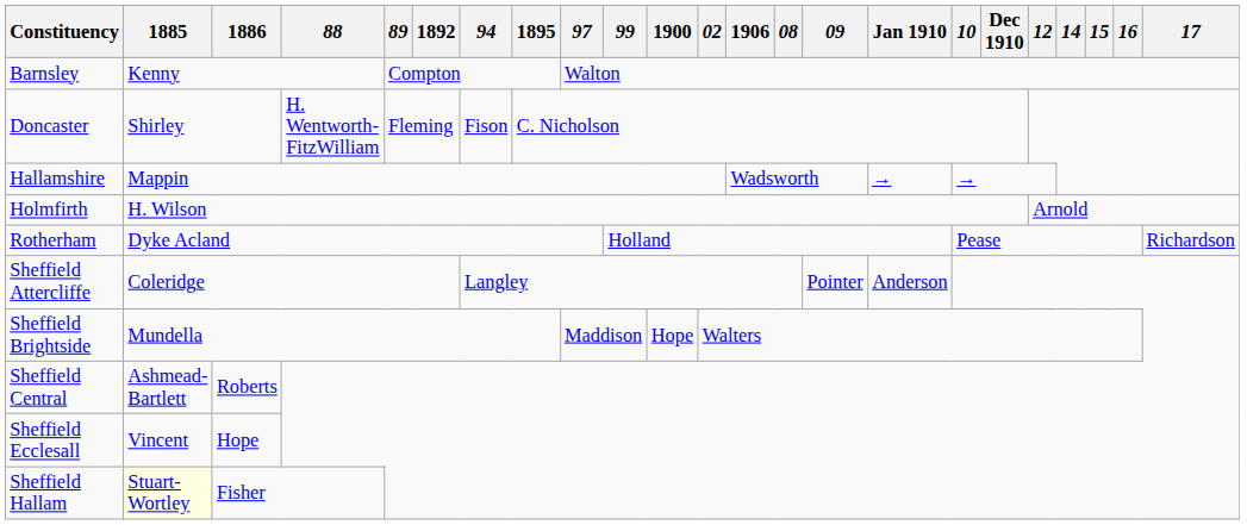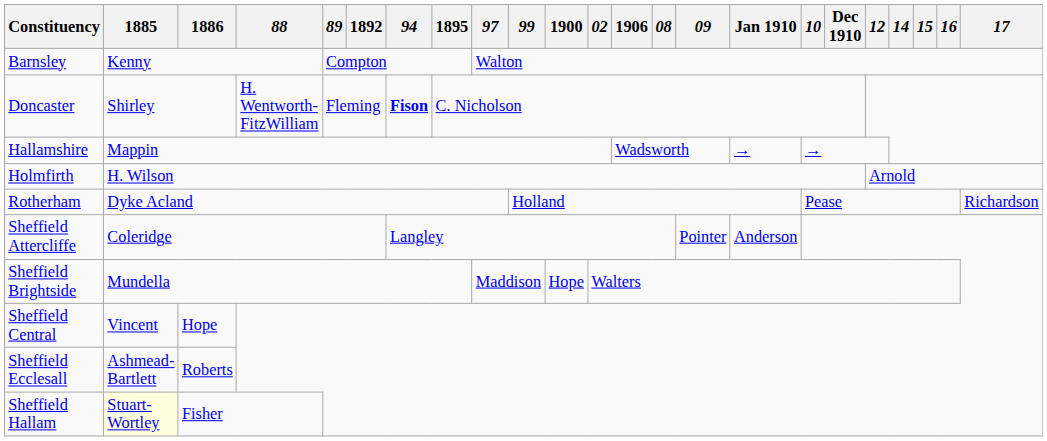Doncaster | 94: normal -> bold
Sheffield Central | 1885: Ashmead-Bartlett -> Vincent
Sheffield Central | 1886: Roberts -> Hope
Sheffield Ecclesall | 1885: Vincent -> Ashmead-Bartlett
Sheffield Ecclesall | 1886: Hope -> Roberts
